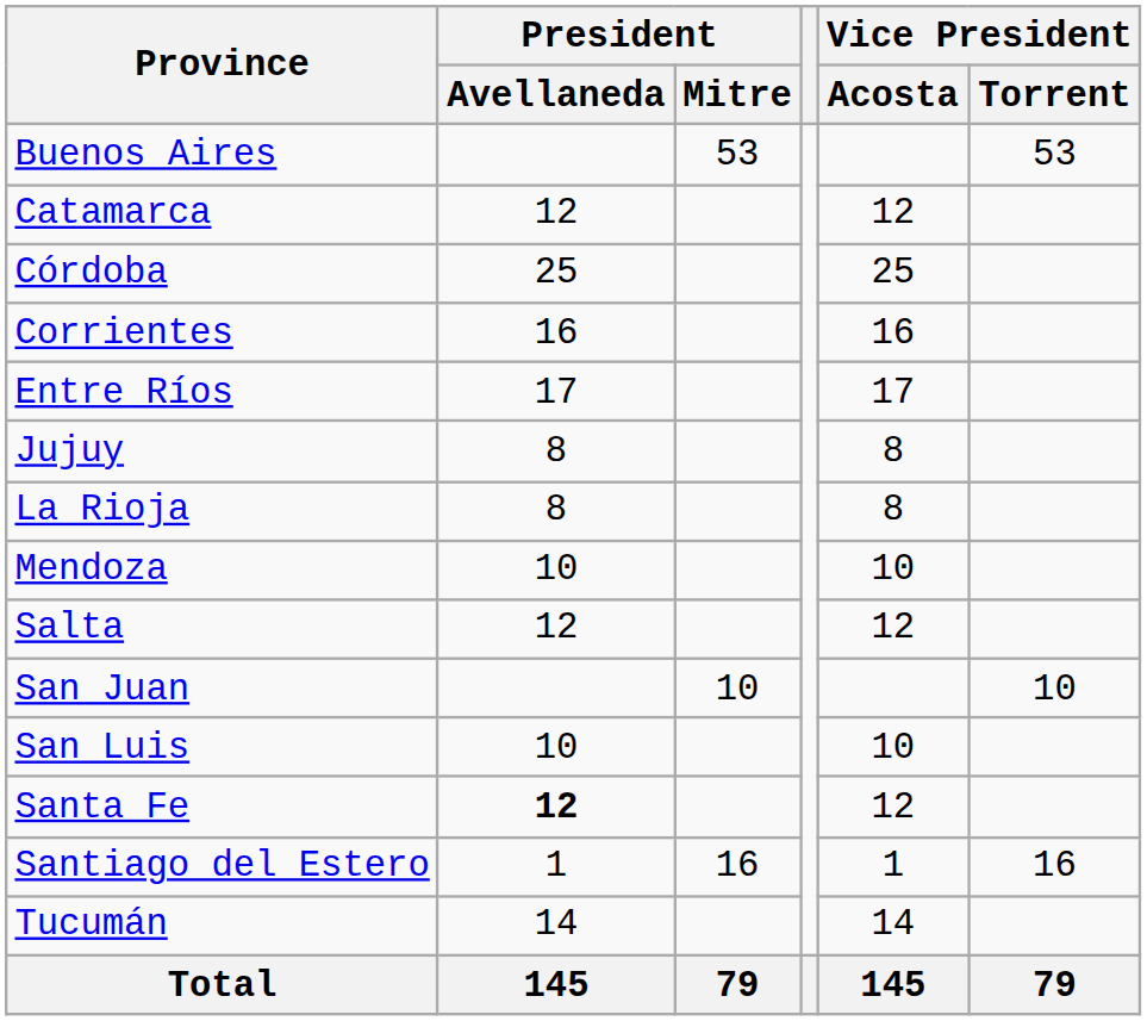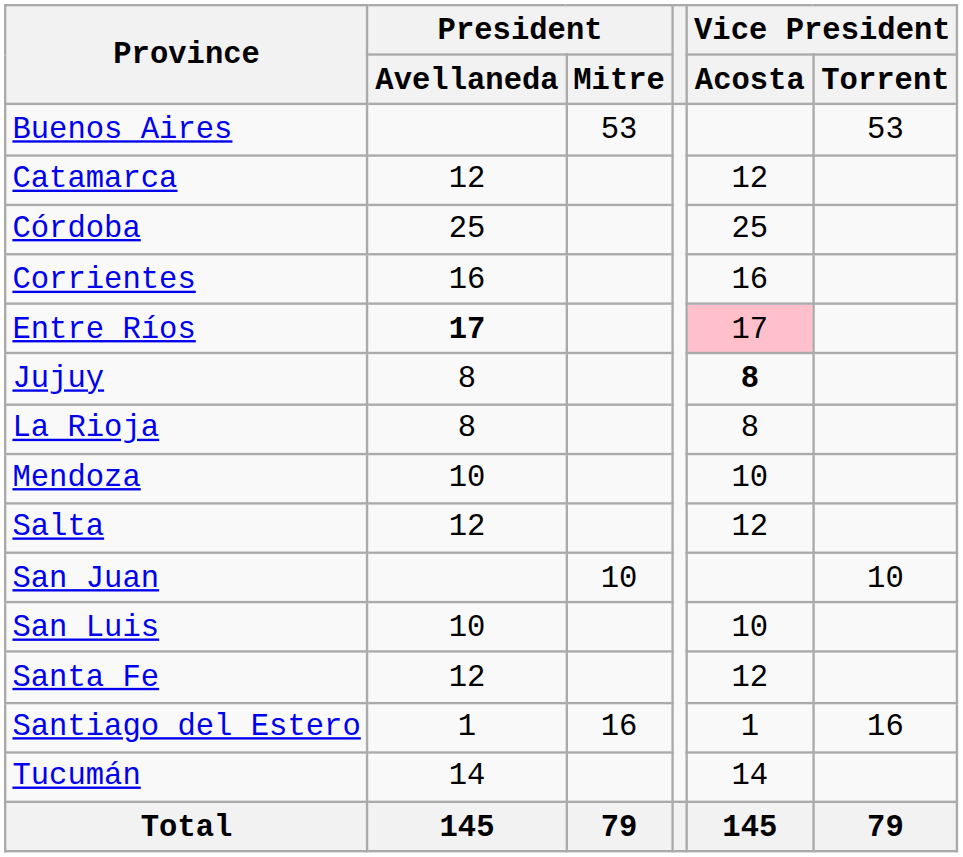Entre Ríos | President / Avellaneda: normal -> bold
Entre Ríos | Vice President / Acosta: no background -> pink background
Jujuy | Vice President / Acosta: normal -> bold
Santa Fe | President / Avellaneda: bold -> normal
